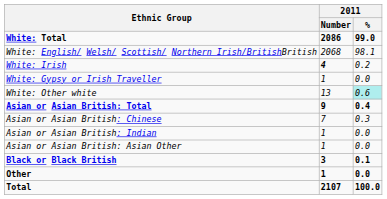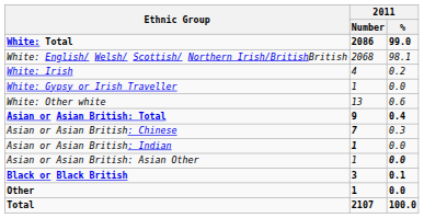White: Irish | 2011 / Number: bold -> normal
White: Other white | 2011 / %: paleturquoise background -> no background
Asian or Asian British: Chinese | 2011 / Number: normal -> bold
Asian or Asian British: Indian | 2011 / Number: normal -> bold
Asian or Asian British: Asian Other | 2011 / %: normal -> bold
